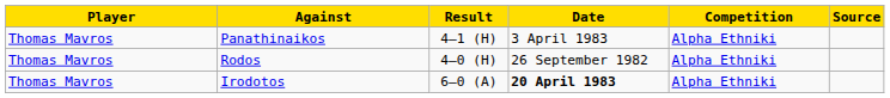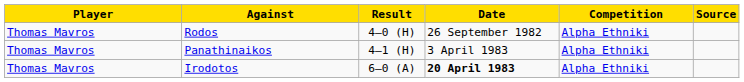rows swapped: Rodos <-> Panathinaikos
